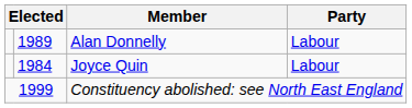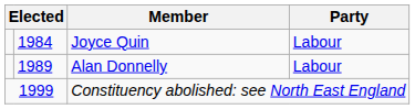rows swapped: Joyce Quin <-> Alan Donnelly
